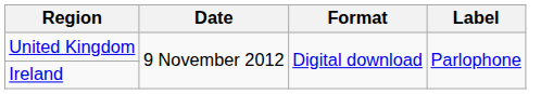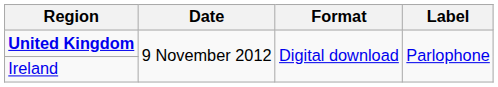United Kingdom | Region: normal -> bold
